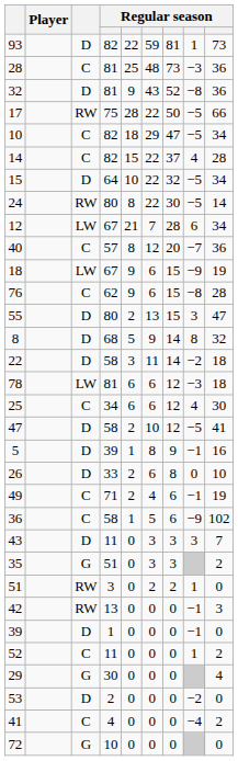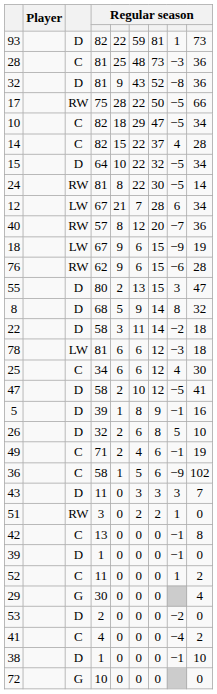24 | column 4: 80 -> 81
40 | column 3: C -> RW
76 | column 3: C -> RW
76 | column 8: −8 -> −6
26 | column 4: 33 -> 32
26 | column 8: 0 -> 5
- row: 35 | G | 51 | 0 | 3 | 3 | 2
42 | column 3: RW -> C
42 | column 9: 3 -> 8
+ row: 38 | D | 1 | 0 | 0 | 0 | −1 | 10
